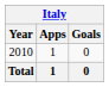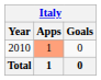2010 | Apps: no background -> lightsalmon background
